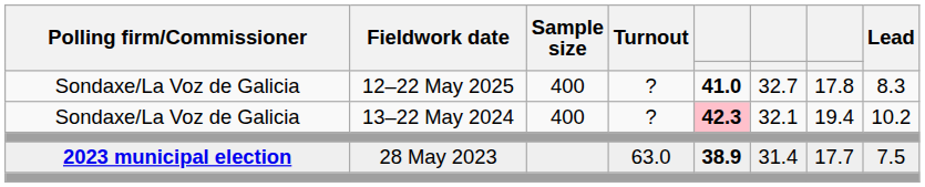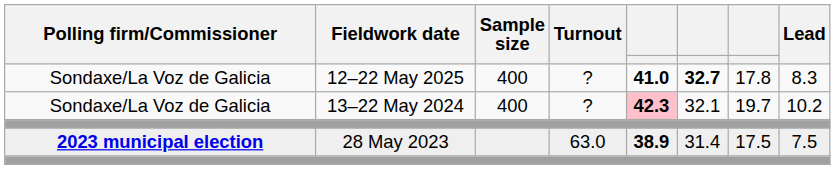12–22 May 2025 | column 6: normal -> bold
13–22 May 2024 | column 7: 19.4 -> 19.7
28 May 2023 | column 7: 17.7 -> 17.5
